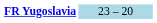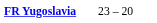FR Yugoslavia | column 2: lightblue background -> no background
